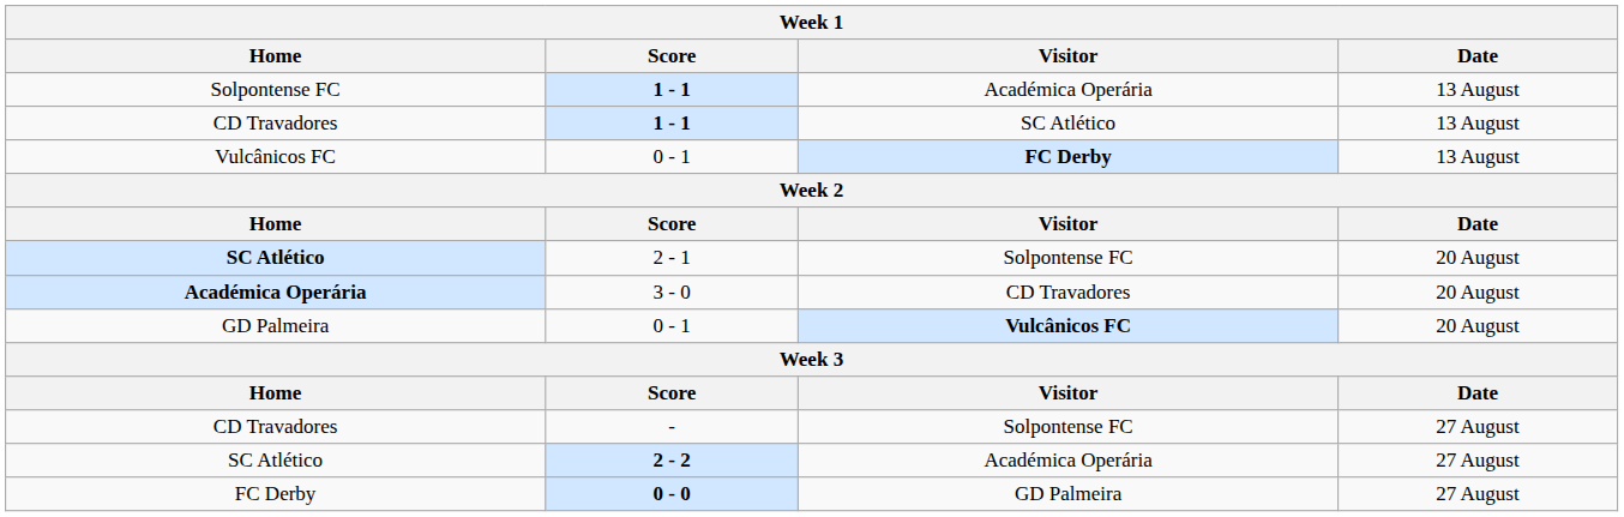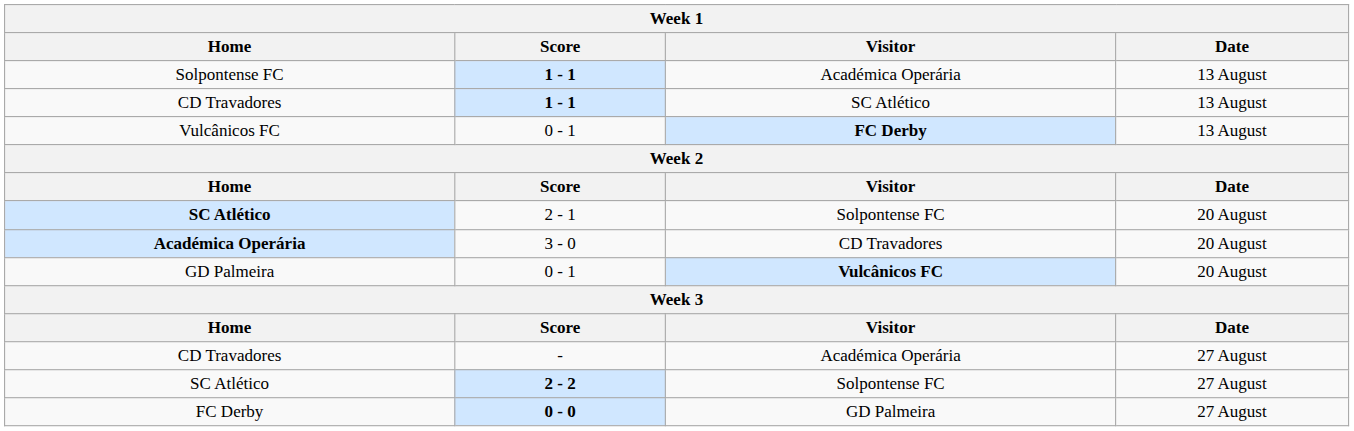CD Travadores / - | Visitor: Solpontense FC -> Académica Operária
SC Atlético / 2 - 2 | Visitor: Académica Operária -> Solpontense FC
